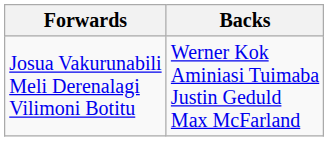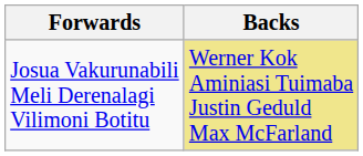Josua Vakurunabili Meli Derenalagi Vilimoni Botitu | Backs: no background -> khaki background
